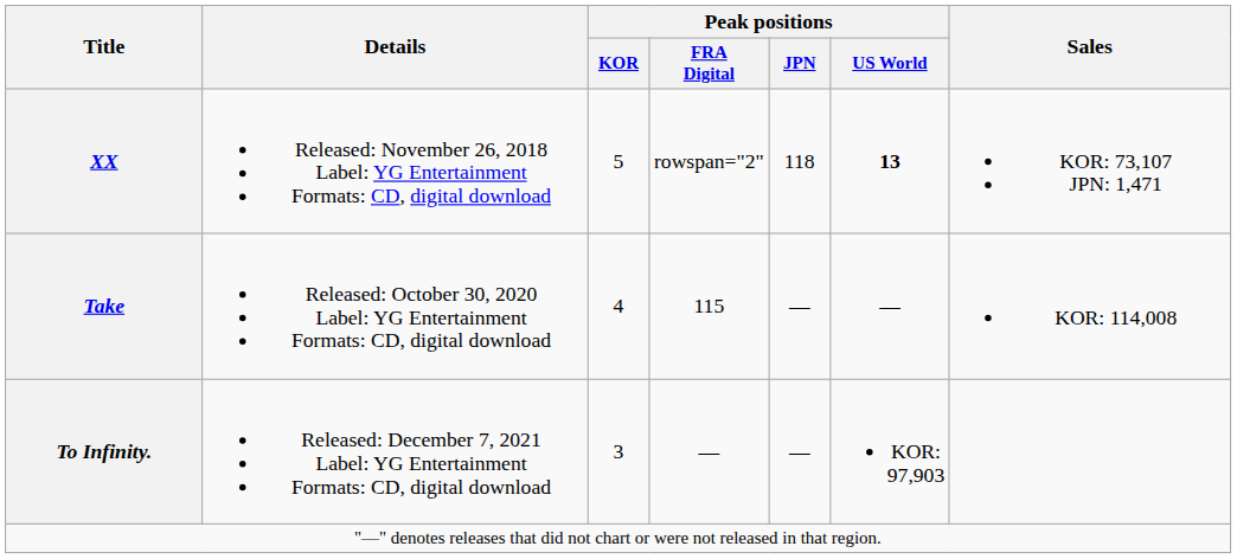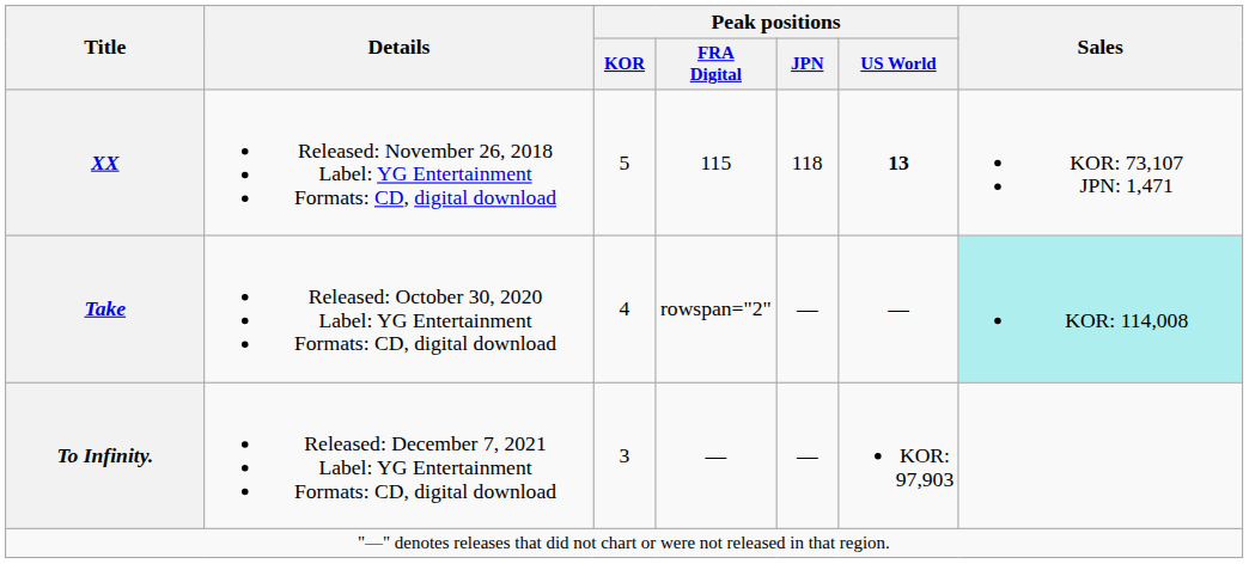XX | Peak positions / FRA Digital: rowspan="2" -> 115
Take | Peak positions / FRA Digital: 115 -> rowspan="2"
Take | Sales: no background -> paleturquoise background
